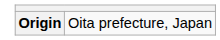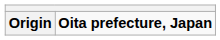Origin | column 2: normal -> bold
